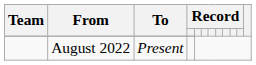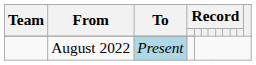August 2022 | To: no background -> lightblue background
